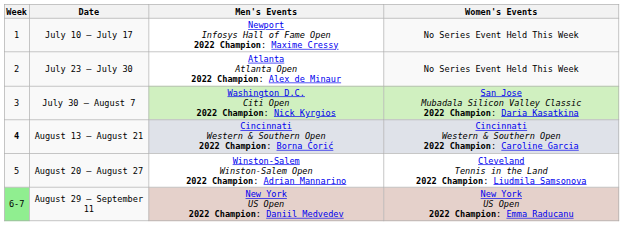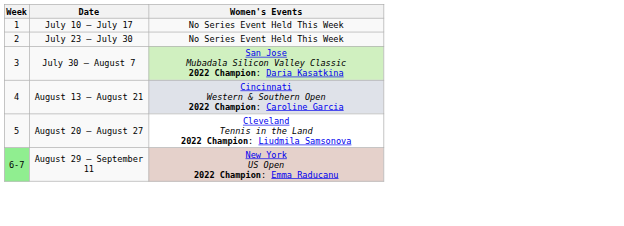- column: Men's Events | Newport Infosys Hall of Fame Open 2022 Champion: Maxime Cressy | Atlanta Atlanta Open 2022 Champion: Alex de Minaur | Washington D.C. Citi Open 2022 Champion: Nick Kyrgios | Cincinnati Western & Southern Open 2022 Champion: Borna Ćorić | Winston-Salem Winston-Salem Open 2022 Champion: Adrian Mannarino | New York US Open 2022 Champion: Daniil Medvedev
August 13 – August 21 | Week: bold -> normal
